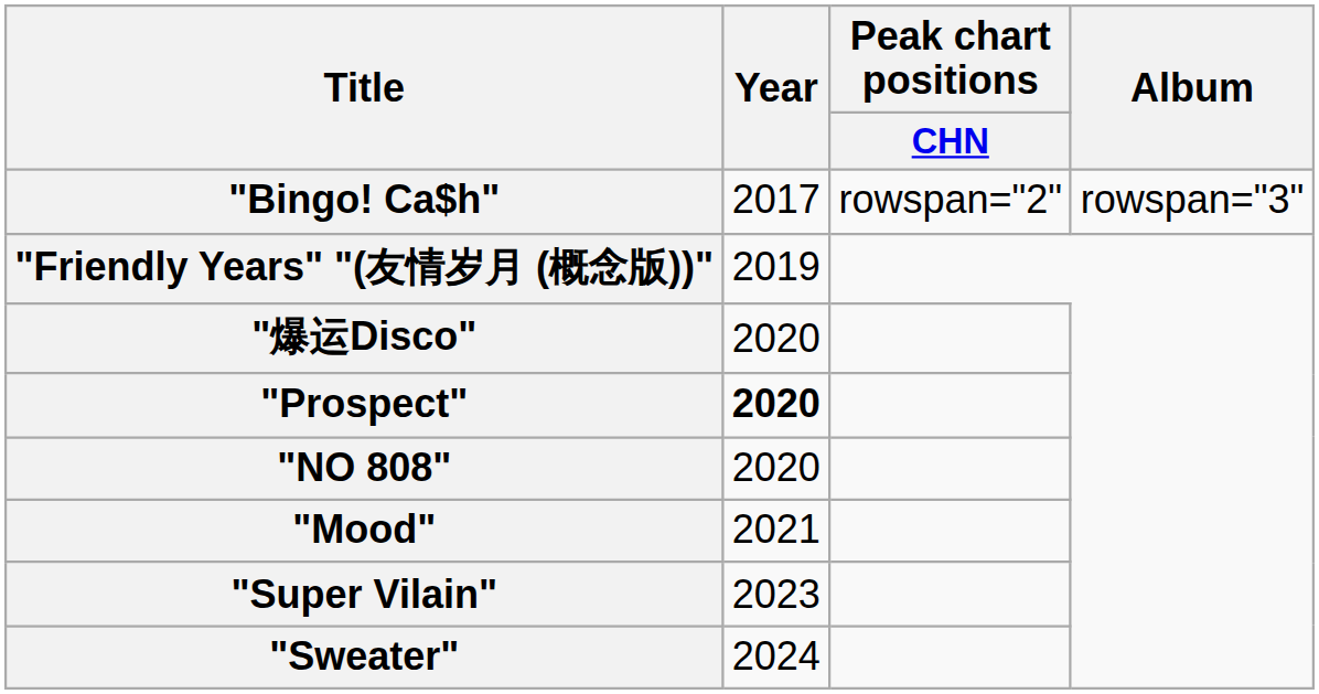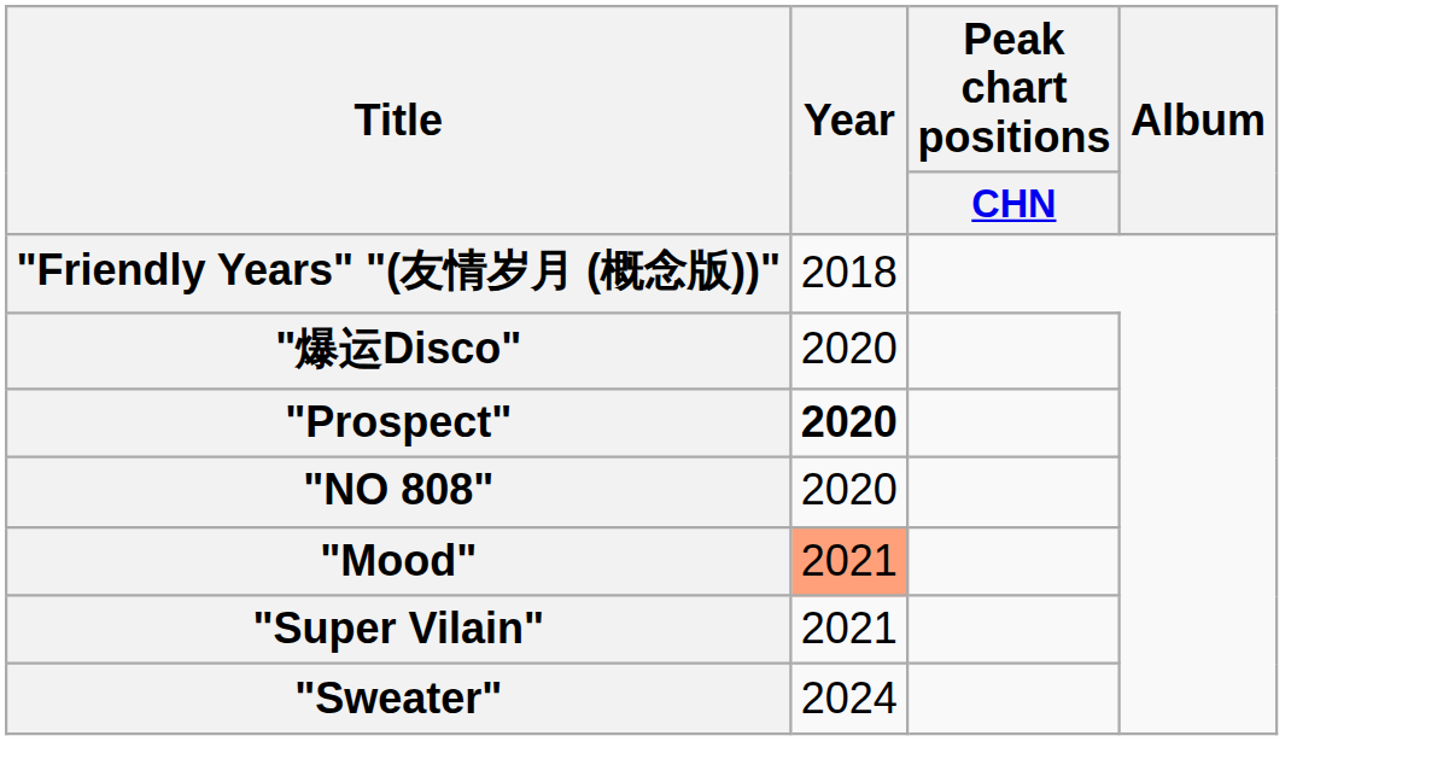- row: "Bingo! Ca$h" | 2017 | rowspan="2" | rowspan="3"
"Friendly Years" "(友情岁月 (概念版))" | Year: 2019 -> 2018
"Mood" | Year: no background -> lightsalmon background
"Super Vilain" | Year: 2023 -> 2021
